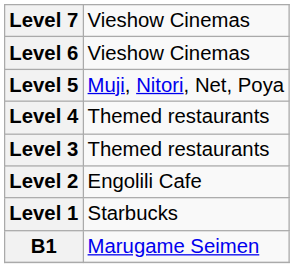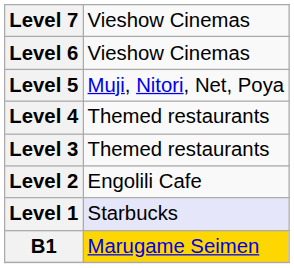Level 1 | column 2: no background -> lavender background
B1 | column 2: no background -> gold background
